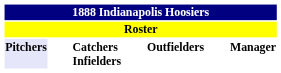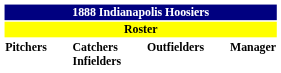Pitchers | column 1: lavender background -> no background
